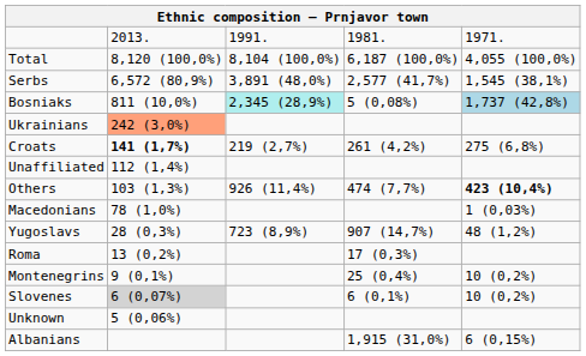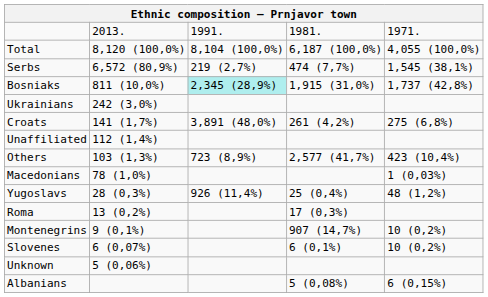Serbs | column 3: 3,891 (48,0%) -> 219 (2,7%)
Serbs | column 4: 2,577 (41,7%) -> 474 (7,7%)
Bosniaks | column 4: 5 (0,08%) -> 1,915 (31,0%)
Bosniaks | column 5: lightblue background -> no background
Ukrainians | column 2: lightsalmon background -> no background
Croats | column 2: bold -> normal
Croats | column 3: 219 (2,7%) -> 3,891 (48,0%)
Others | column 3: 926 (11,4%) -> 723 (8,9%)
Others | column 4: 474 (7,7%) -> 2,577 (41,7%)
Others | column 5: bold -> normal
Yugoslavs | column 3: 723 (8,9%) -> 926 (11,4%)
Yugoslavs | column 4: 907 (14,7%) -> 25 (0,4%)
Montenegrins | column 4: 25 (0,4%) -> 907 (14,7%)
Slovenes | column 2: lightgrey background -> no background
Albanians | column 4: 1,915 (31,0%) -> 5 (0,08%)
